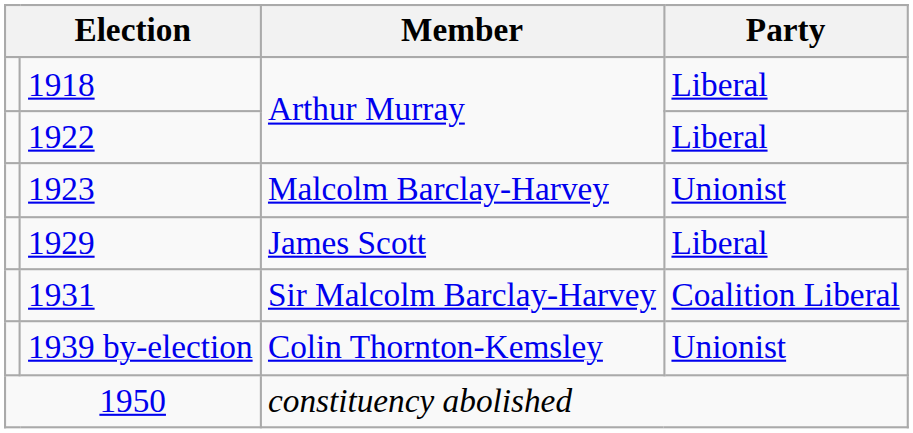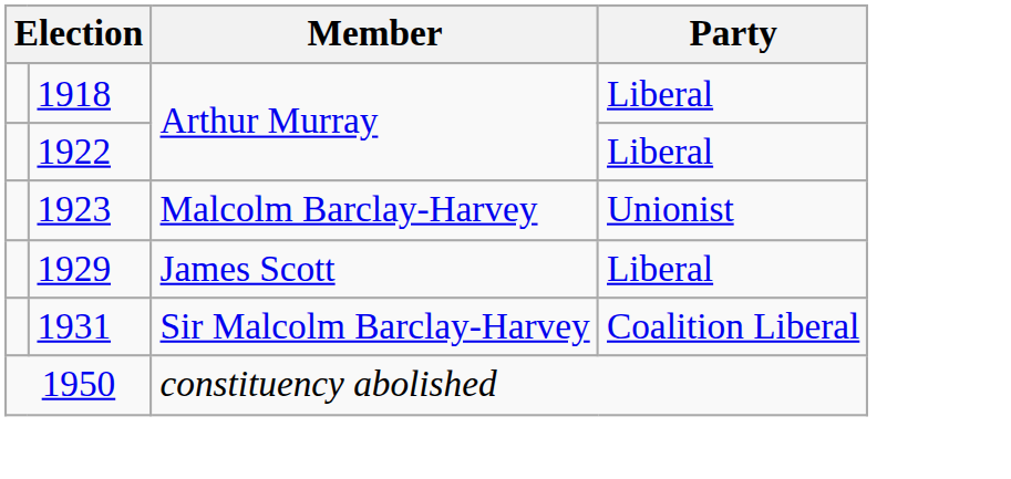- row: 1939 by-election | Colin Thornton-Kemsley | Unionist
